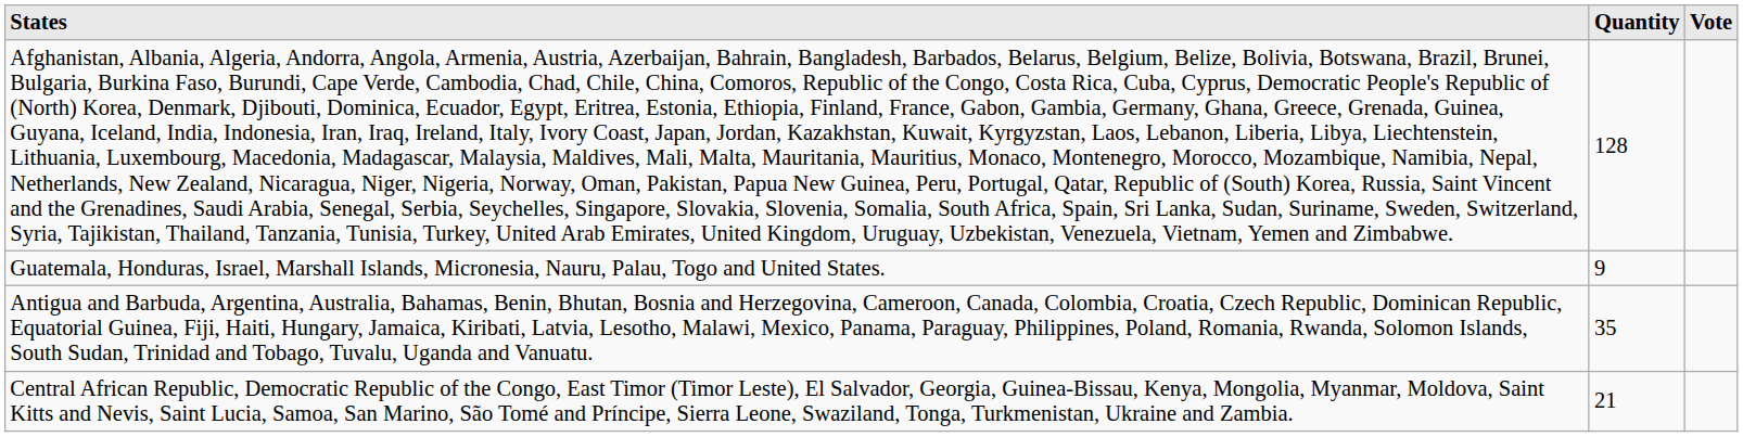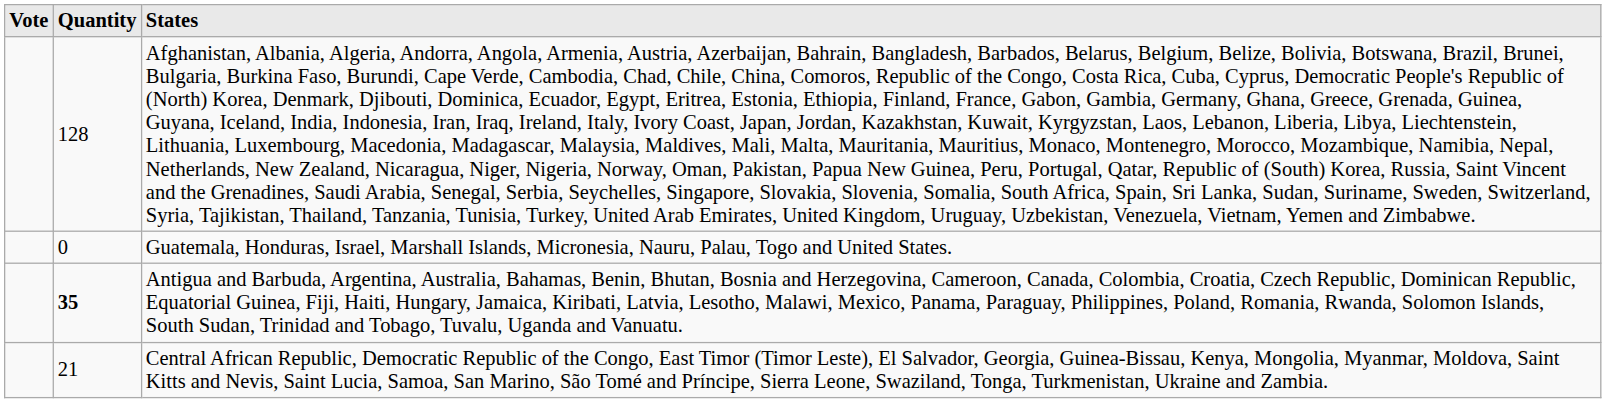columns swapped: Vote <-> States
row 3 | Quantity: 9 -> 0
row 4 | Quantity: normal -> bold
